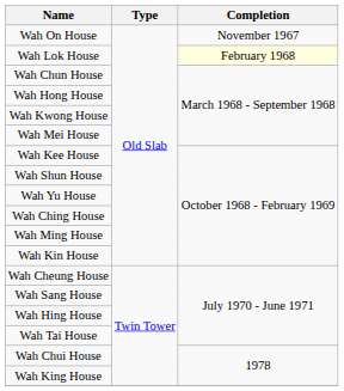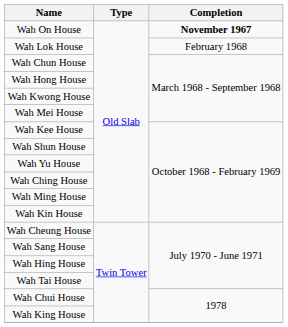Wah On House | Completion: normal -> bold
Wah Lok House | Completion: lightyellow background -> no background
